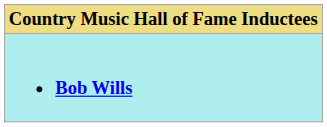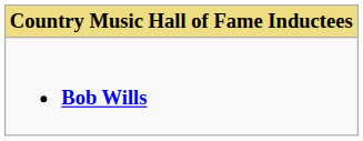row 2 | column 1: paleturquoise background -> no background
